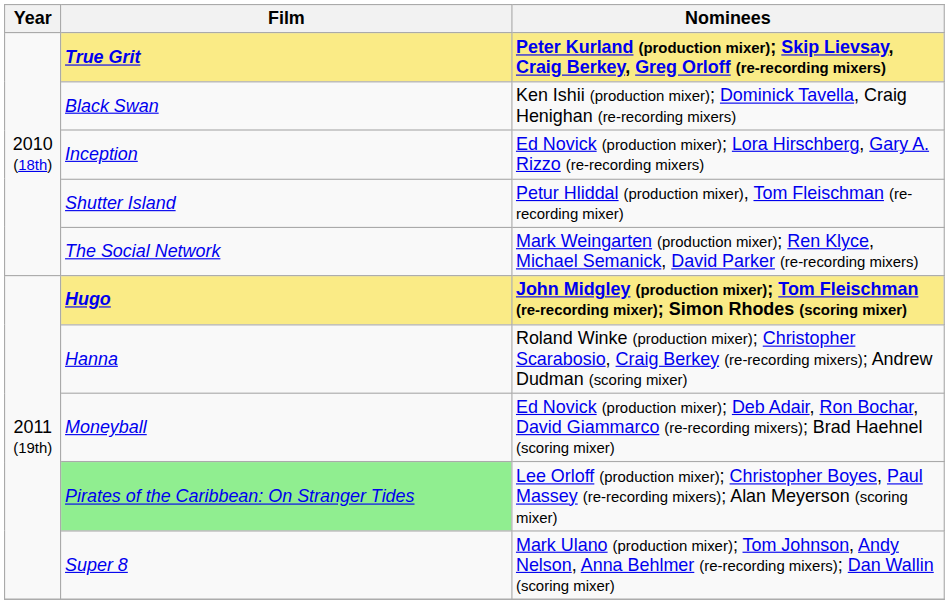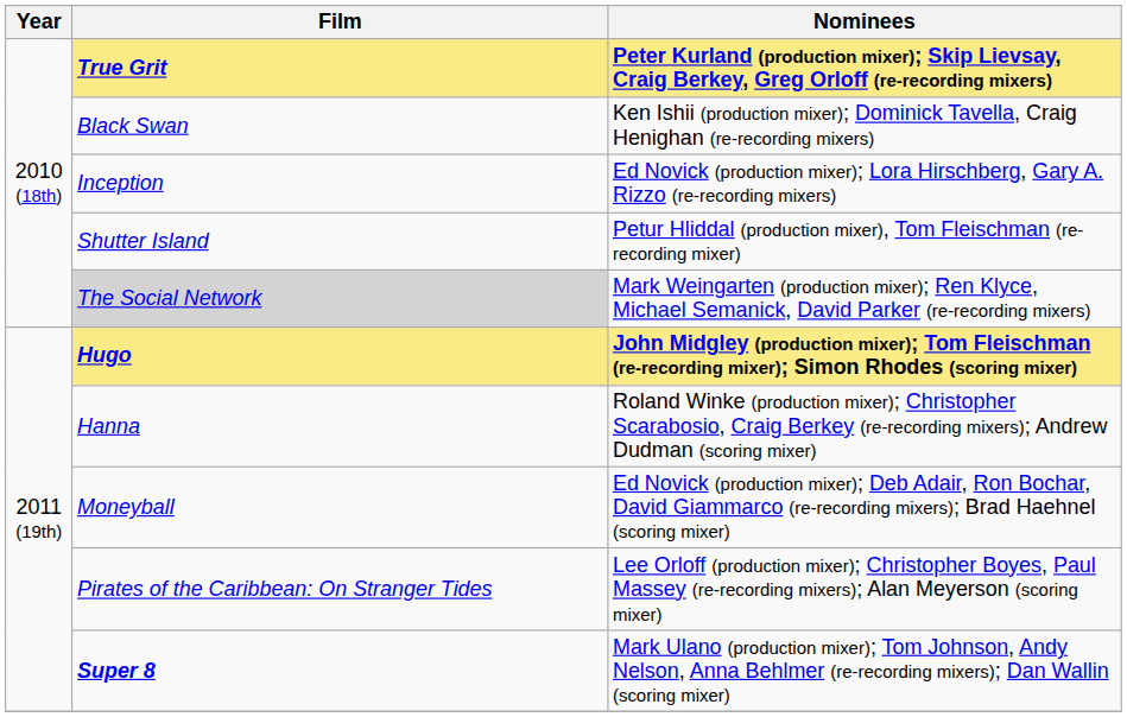The Social Network | Film: no background -> lightgrey background
Pirates of the Caribbean: On Stranger Tides | Film: lightgreen background -> no background
Super 8 | Film: normal -> bold
